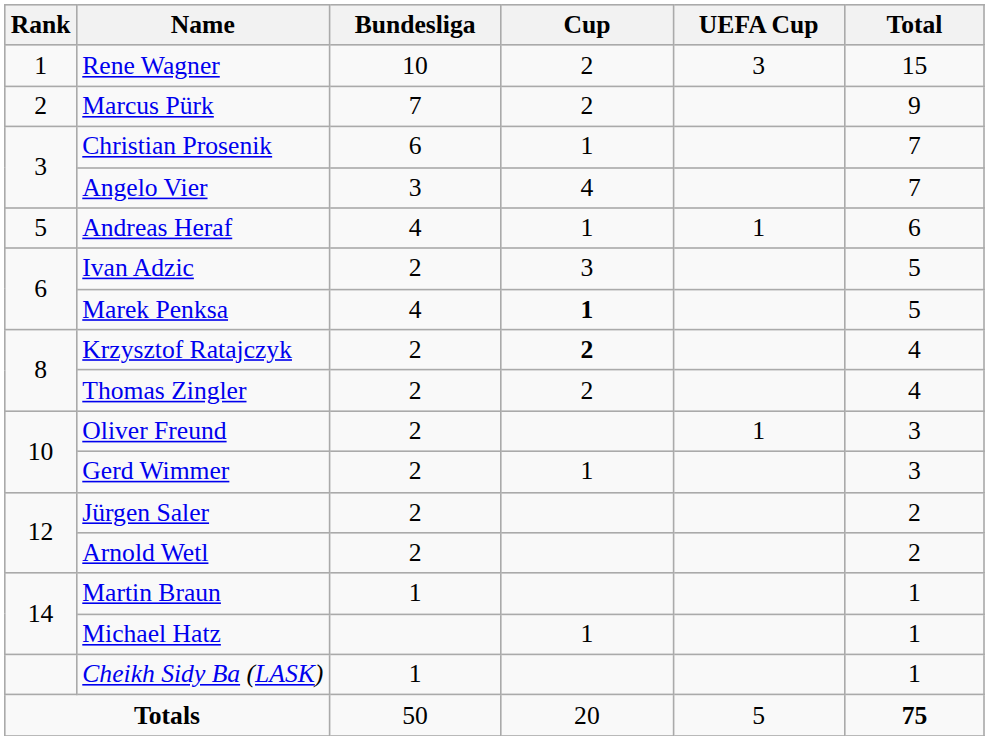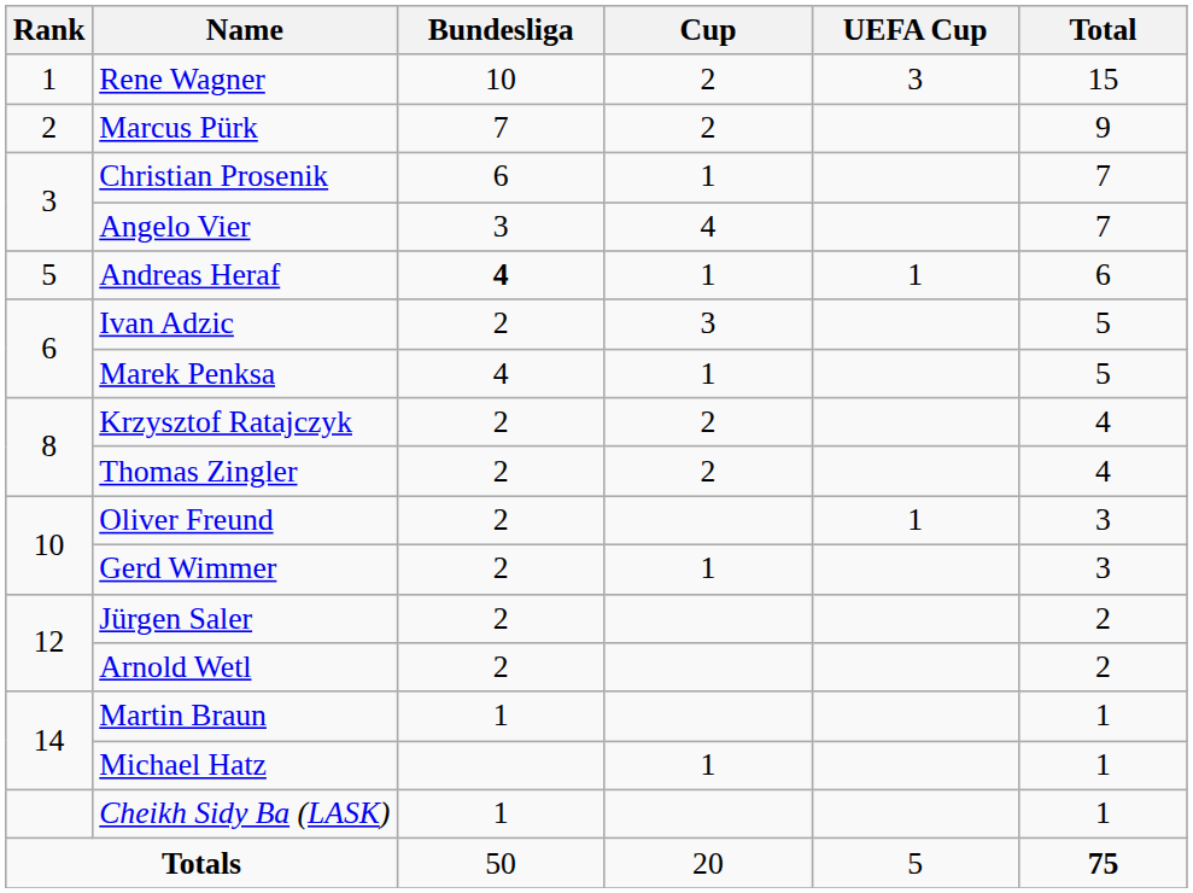Andreas Heraf | Bundesliga: normal -> bold
Marek Penksa | Cup: bold -> normal
Krzysztof Ratajczyk | Cup: bold -> normal
